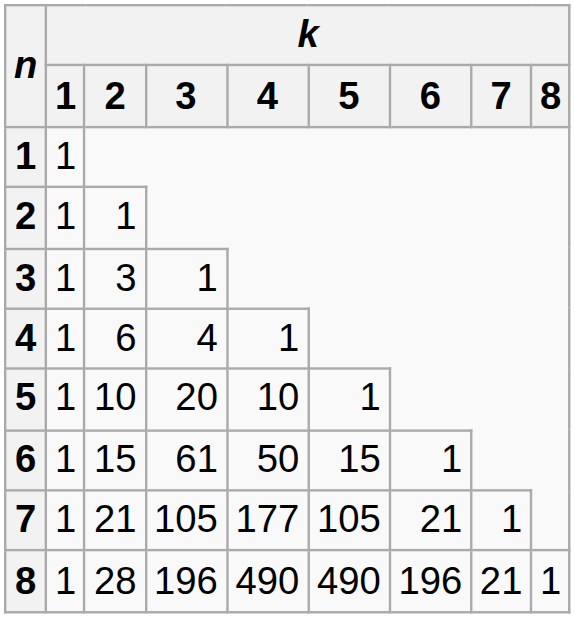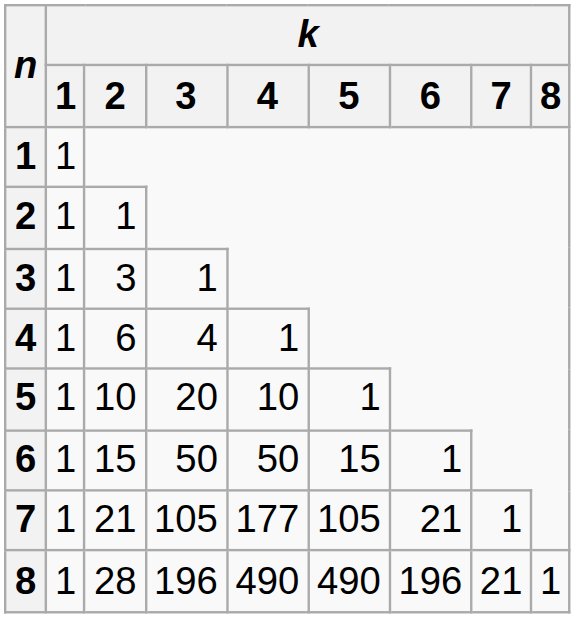row 8 | k / 3: 61 -> 50
